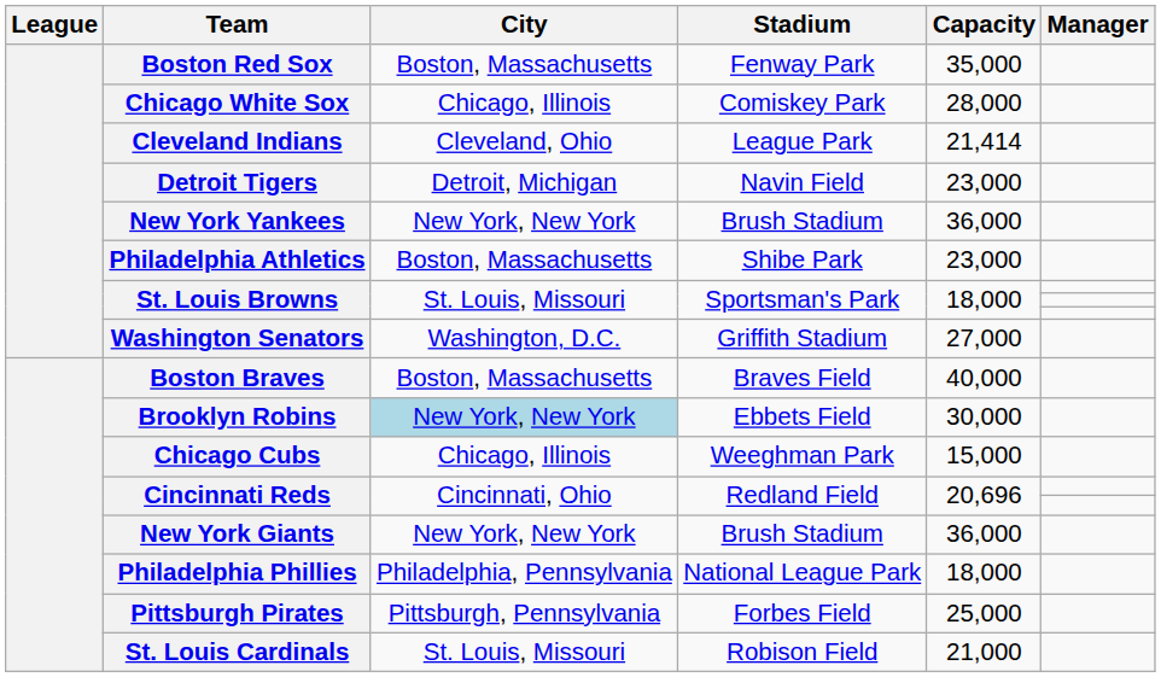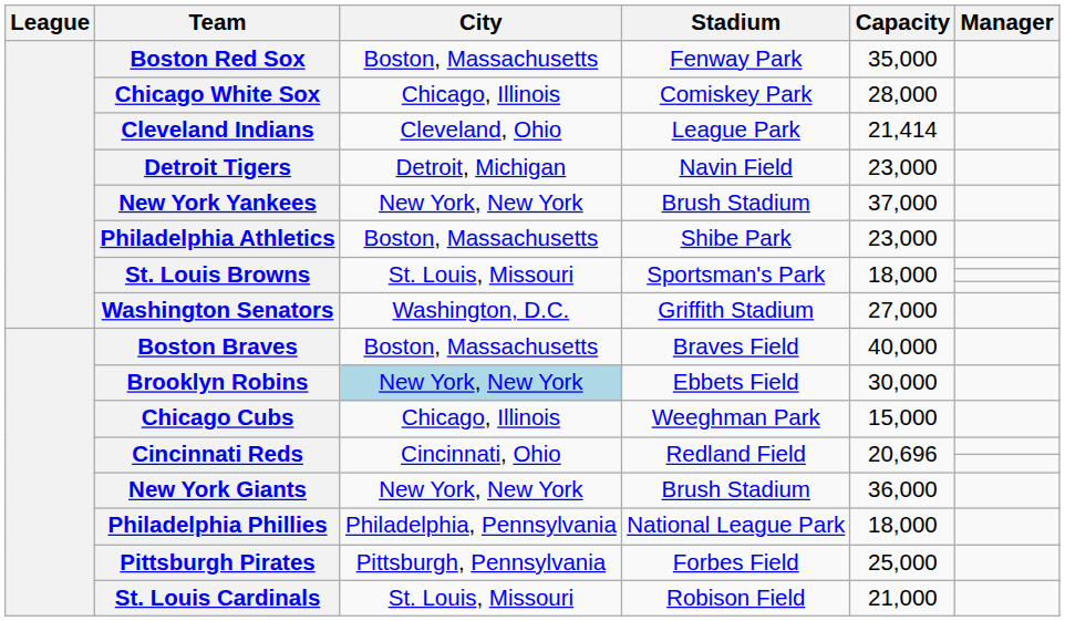New York Yankees | Capacity: 36,000 -> 37,000
